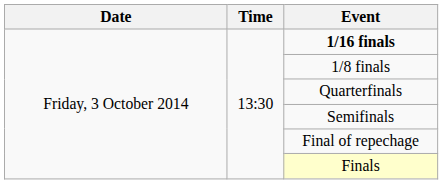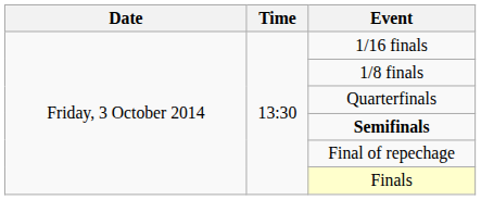1/16 finals | Event: bold -> normal
Semifinals | Event: normal -> bold
